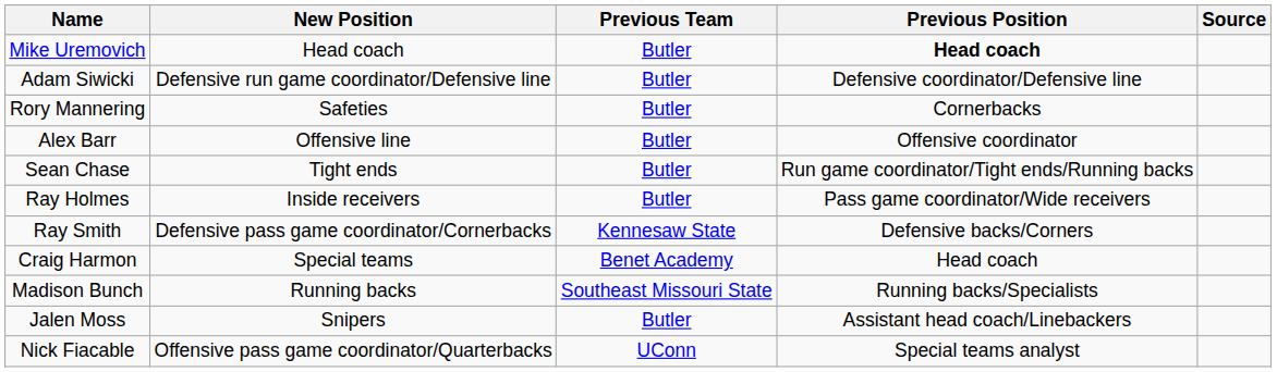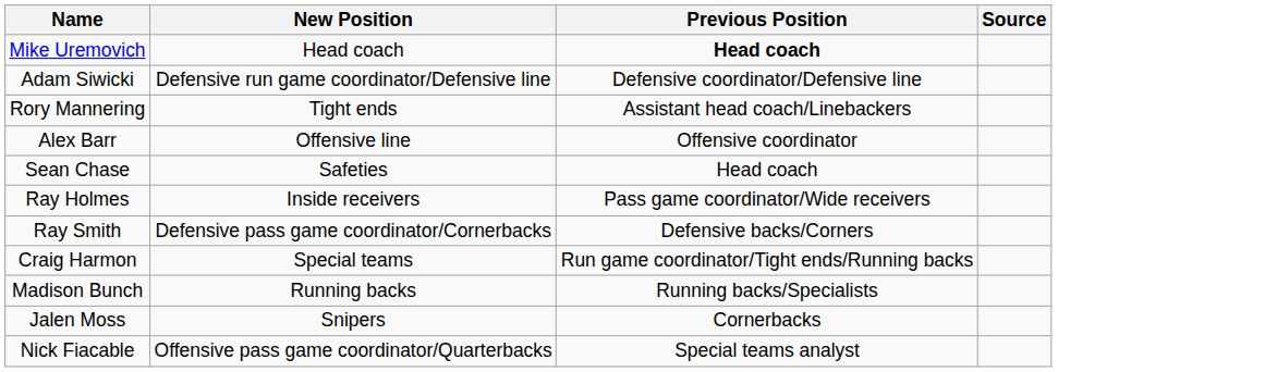- column: Previous Team | Butler | Butler | Butler | Butler | Butler | Butler | Kennesaw State | Benet Academy | Southeast Missouri State | Butler | UConn
Rory Mannering | New Position: Safeties -> Tight ends
Rory Mannering | Previous Position: Cornerbacks -> Assistant head coach/Linebackers
Sean Chase | New Position: Tight ends -> Safeties
Sean Chase | Previous Position: Run game coordinator/Tight ends/Running backs -> Head coach
Craig Harmon | Previous Position: Head coach -> Run game coordinator/Tight ends/Running backs
Jalen Moss | Previous Position: Assistant head coach/Linebackers -> Cornerbacks
